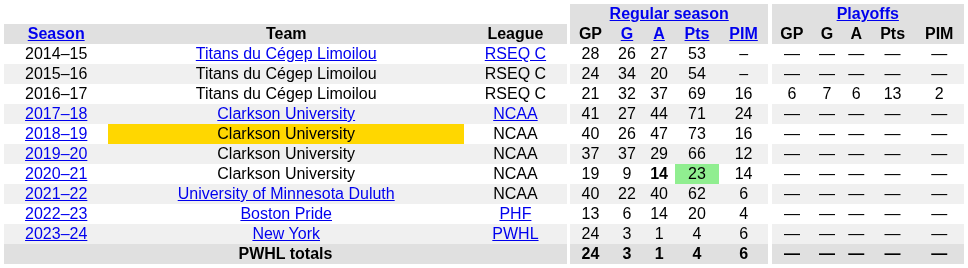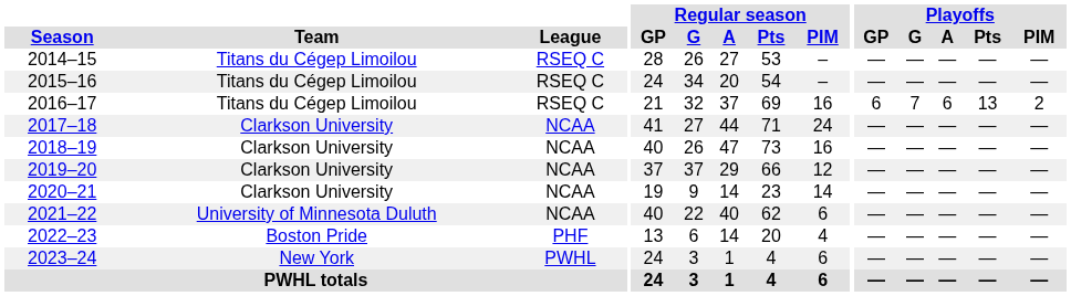2018–19 | Team: gold background -> no background
2020–21 | Regular season / A: bold -> normal
2020–21 | Regular season / Pts: lightgreen background -> no background
